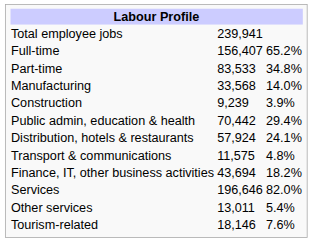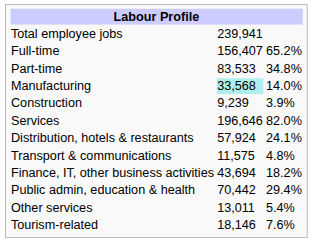Manufacturing | column 2: no background -> paleturquoise background
rows swapped: Services <-> Public admin, education & health
